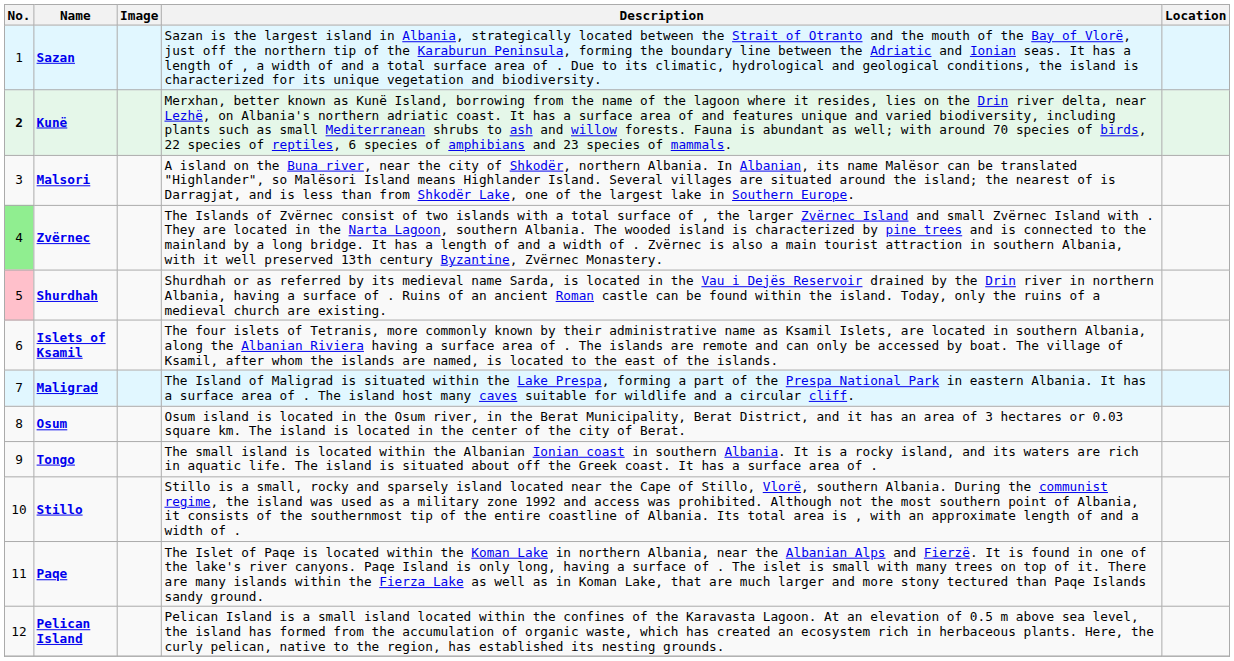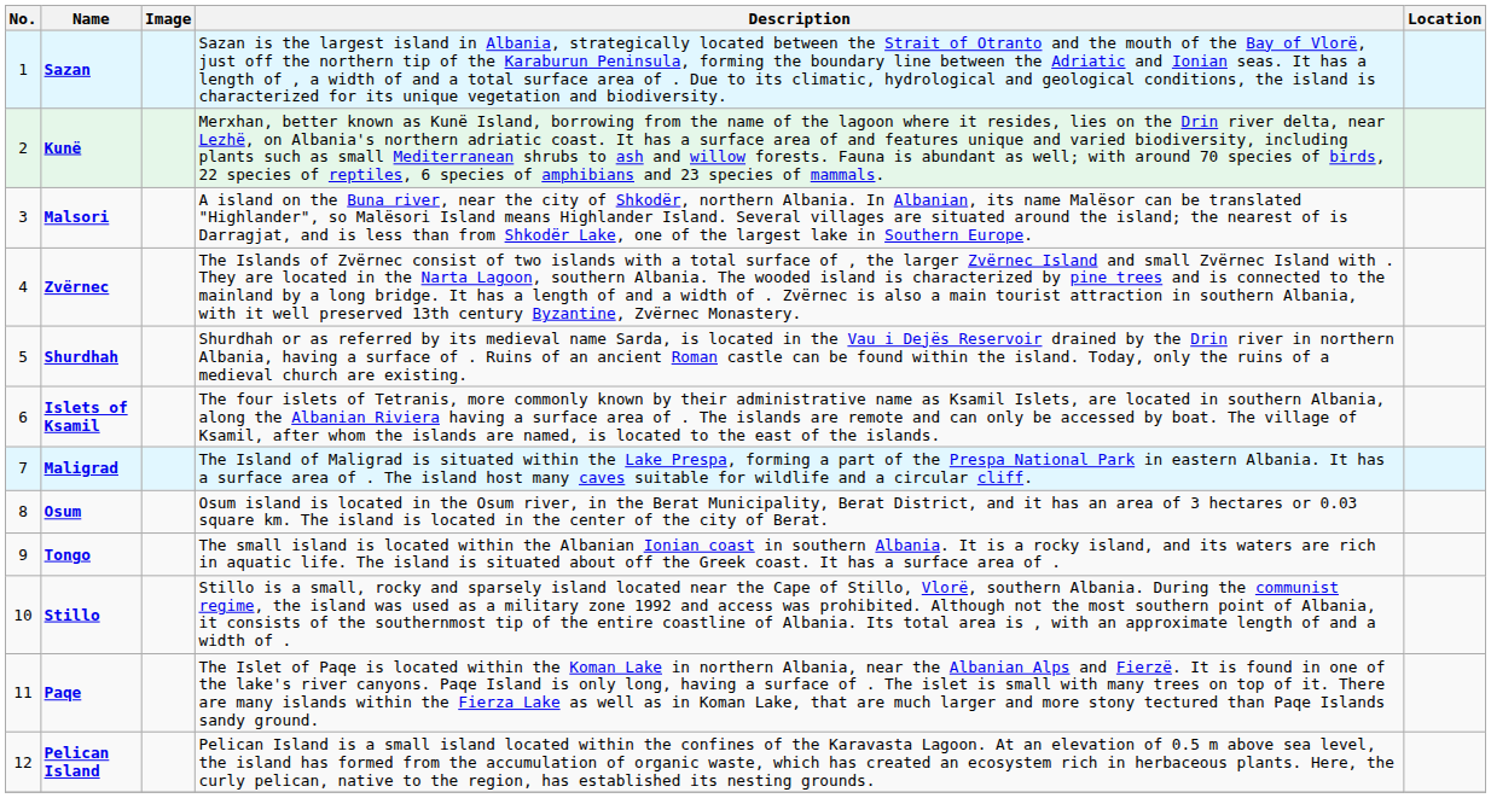Kunë | No.: bold -> normal
Zvërnec | No.: lightgreen background -> no background
Shurdhah | No.: pink background -> no background
